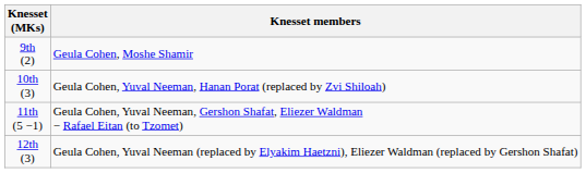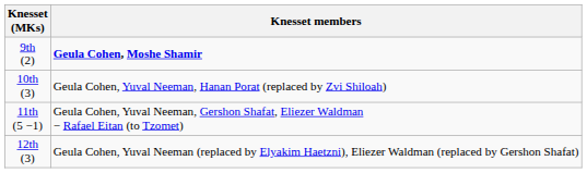9th (2) | Knesset members: normal -> bold
